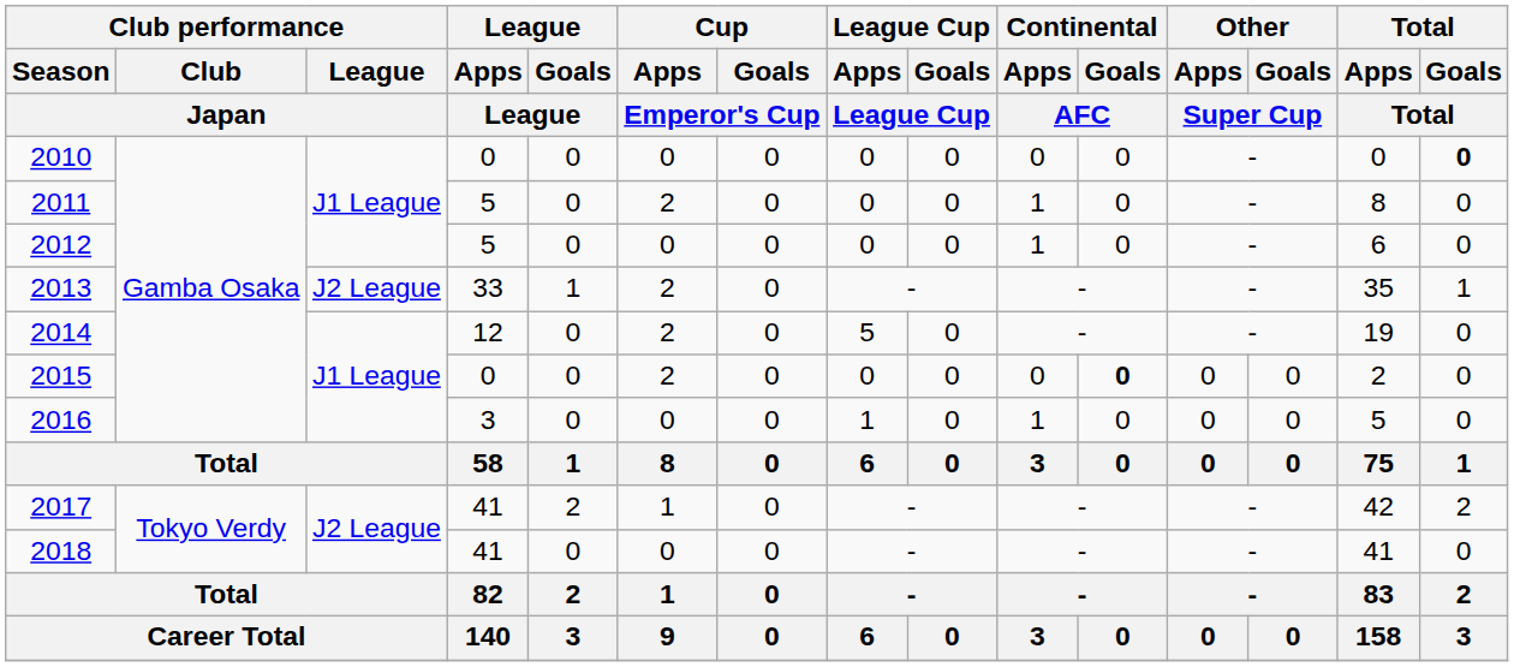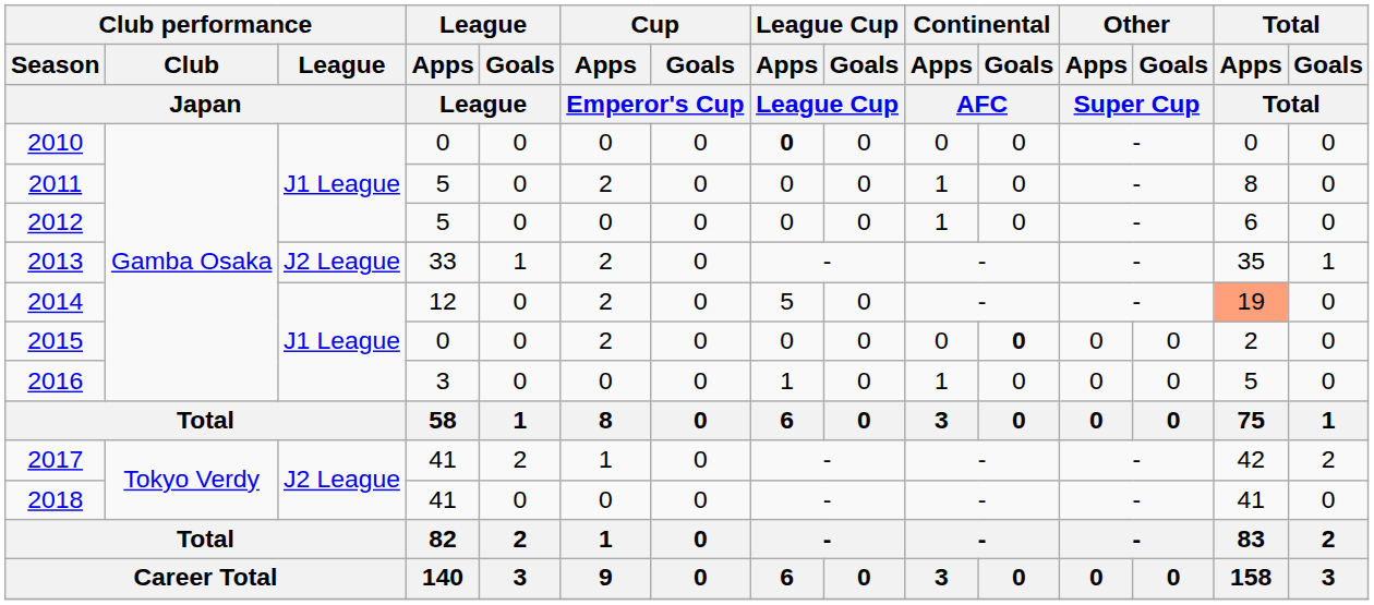2010 | League Cup / Apps / League Cup: normal -> bold
2010 | Total / Goals / Total: bold -> normal
2014 | Total / Apps / Total: no background -> lightsalmon background
